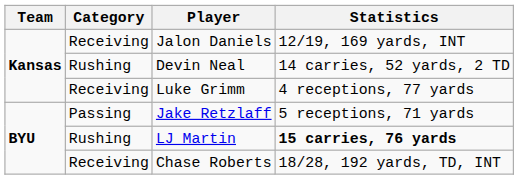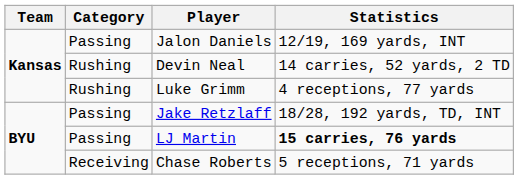Jalon Daniels | Category: Receiving -> Passing
Luke Grimm | Category: Receiving -> Rushing
Jake Retzlaff | Statistics: 5 receptions, 71 yards -> 18/28, 192 yards, TD, INT
LJ Martin | Category: Rushing -> Passing
Chase Roberts | Statistics: 18/28, 192 yards, TD, INT -> 5 receptions, 71 yards
